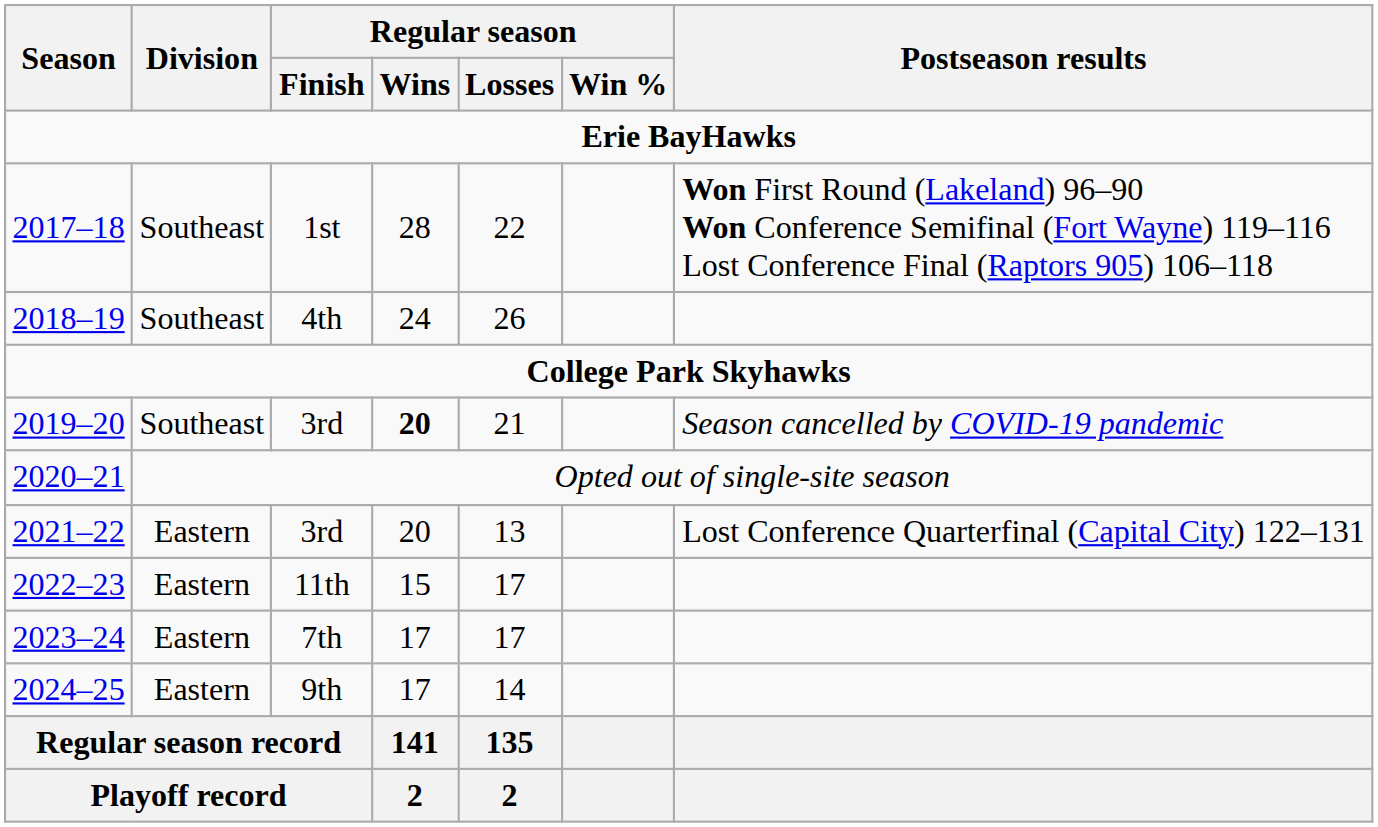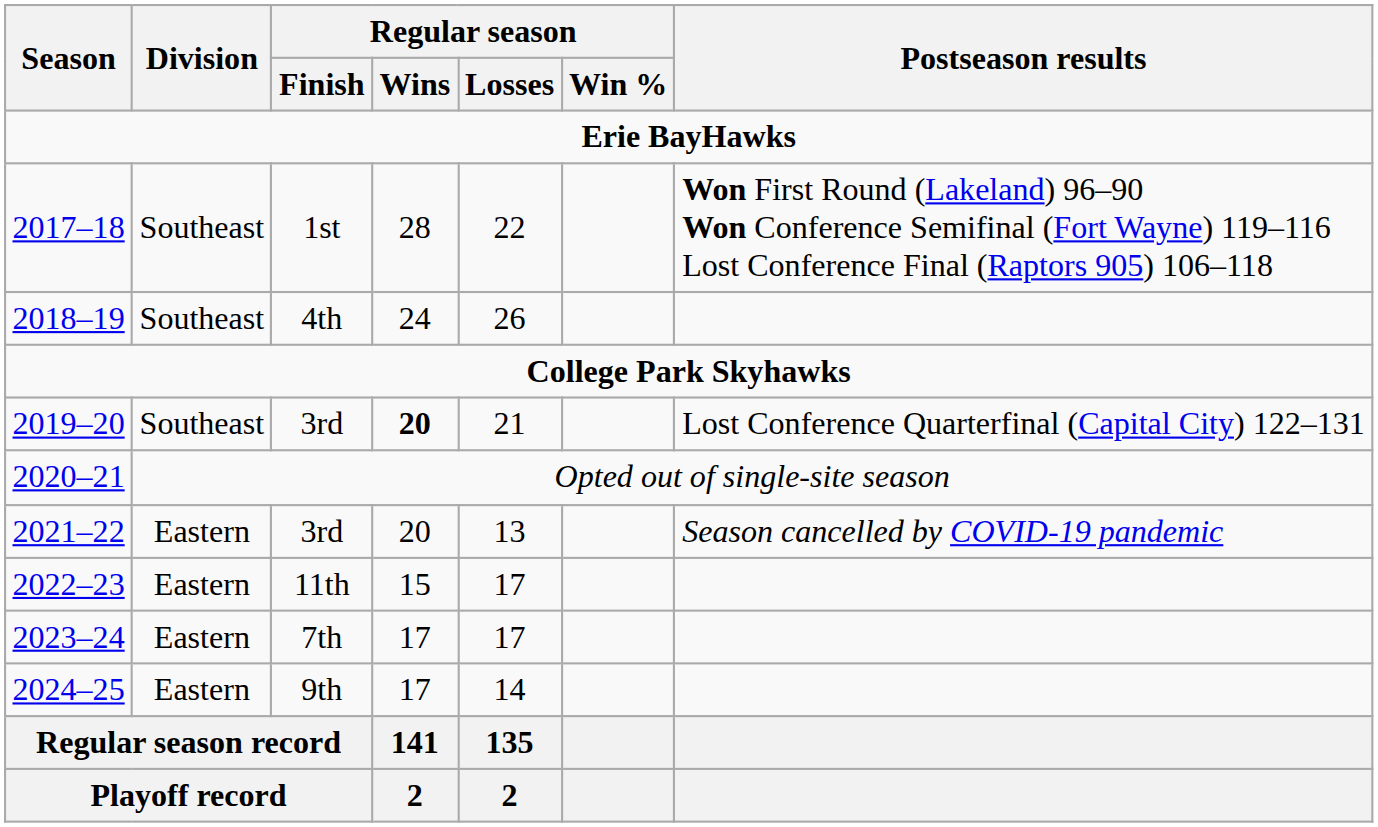2019–20 / 3rd | Postseason results: Season cancelled by COVID-19 pandemic -> Lost Conference Quarterfinal (Capital City) 122–131
2021–22 / 3rd | Postseason results: Lost Conference Quarterfinal (Capital City) 122–131 -> Season cancelled by COVID-19 pandemic
